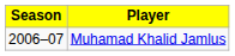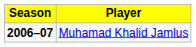Muhamad Khalid Jamlus | Season: normal -> bold
